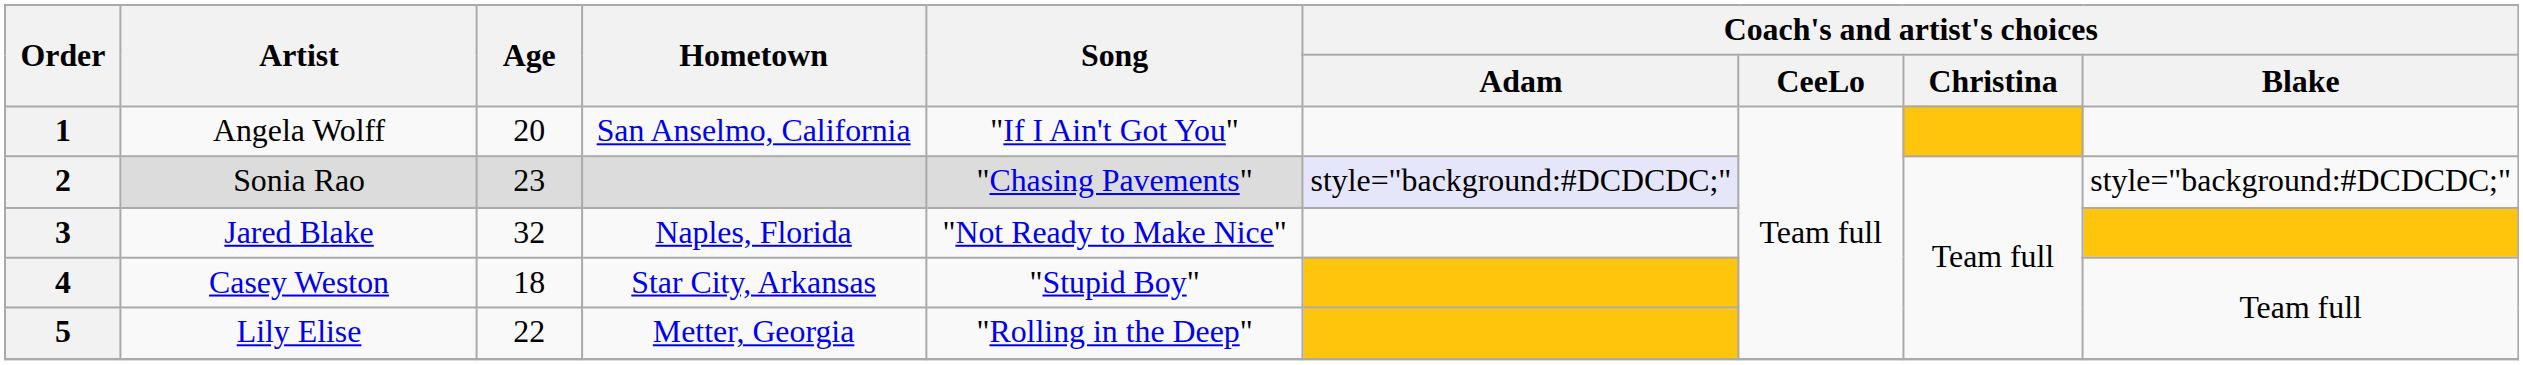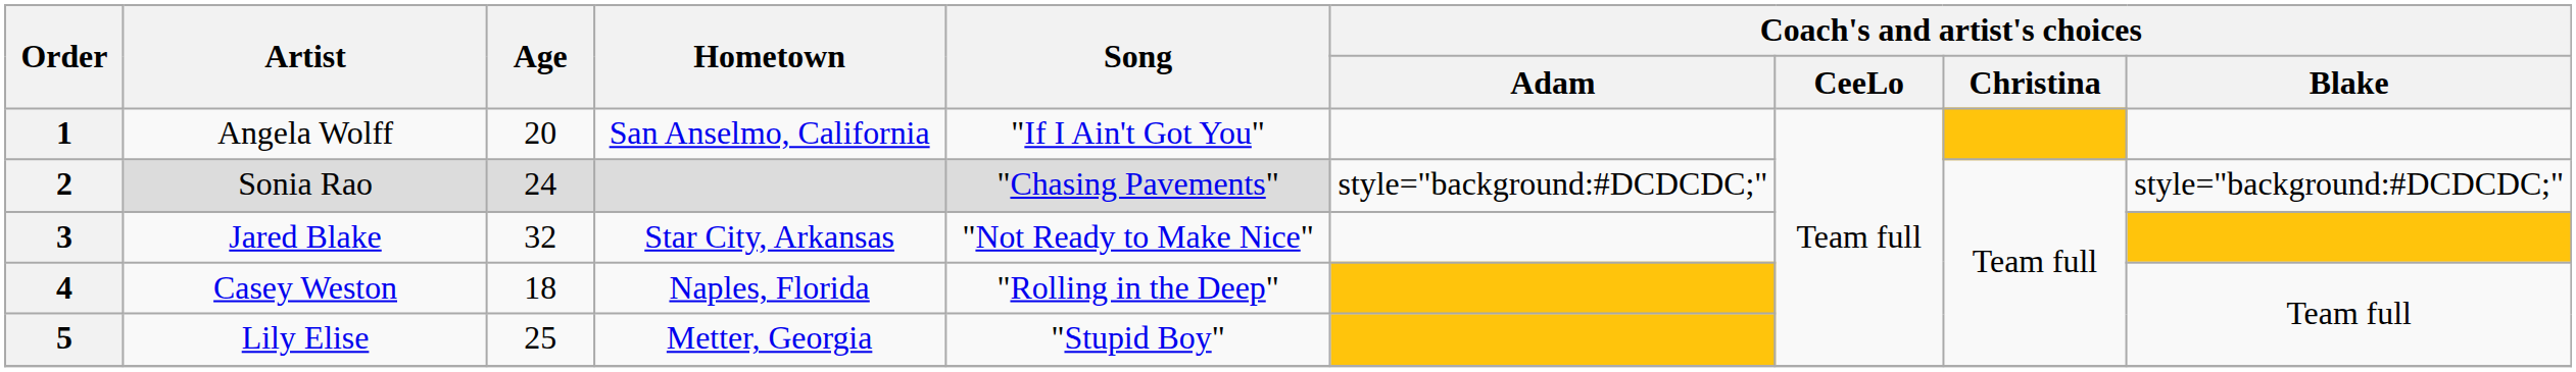2 | Age: 23 -> 24
2 | Coach's and artist's choices / Adam: lavender background -> no background
3 | Hometown: Naples, Florida -> Star City, Arkansas
4 | Hometown: Star City, Arkansas -> Naples, Florida
4 | Song: "Stupid Boy" -> "Rolling in the Deep"
5 | Age: 22 -> 25
5 | Song: "Rolling in the Deep" -> "Stupid Boy"
